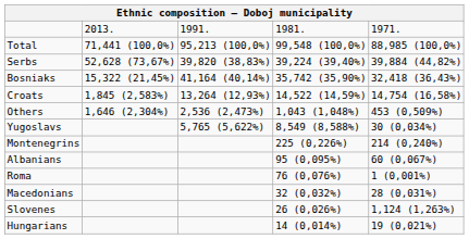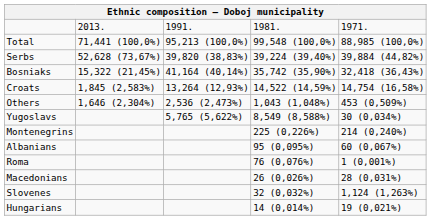Macedonians | column 4: 32 (0,032%) -> 26 (0,026%)
Slovenes | column 4: 26 (0,026%) -> 32 (0,032%)
